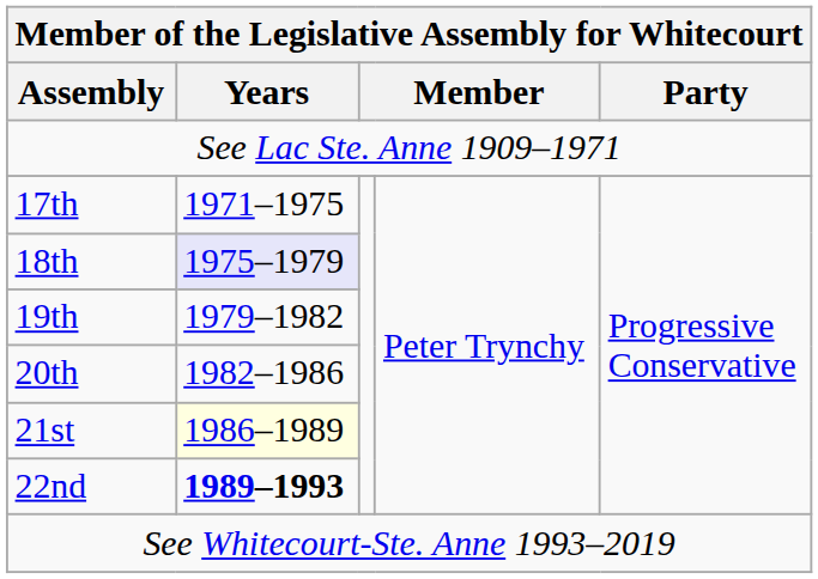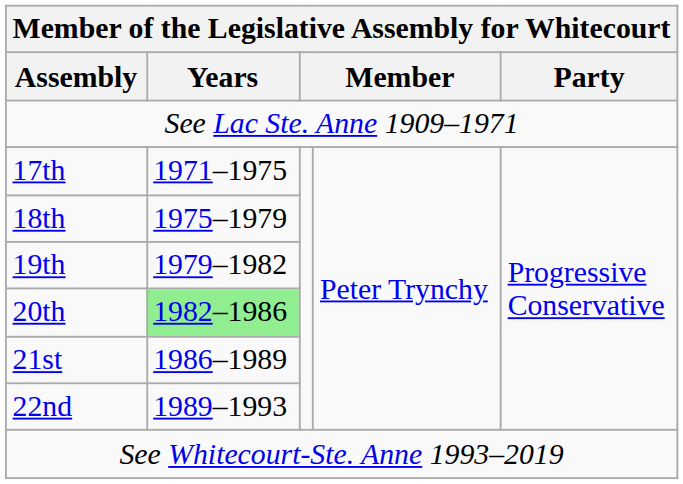18th | Years: lavender background -> no background
20th | Years: no background -> lightgreen background
21st | Years: lightyellow background -> no background
22nd | Years: bold -> normal
